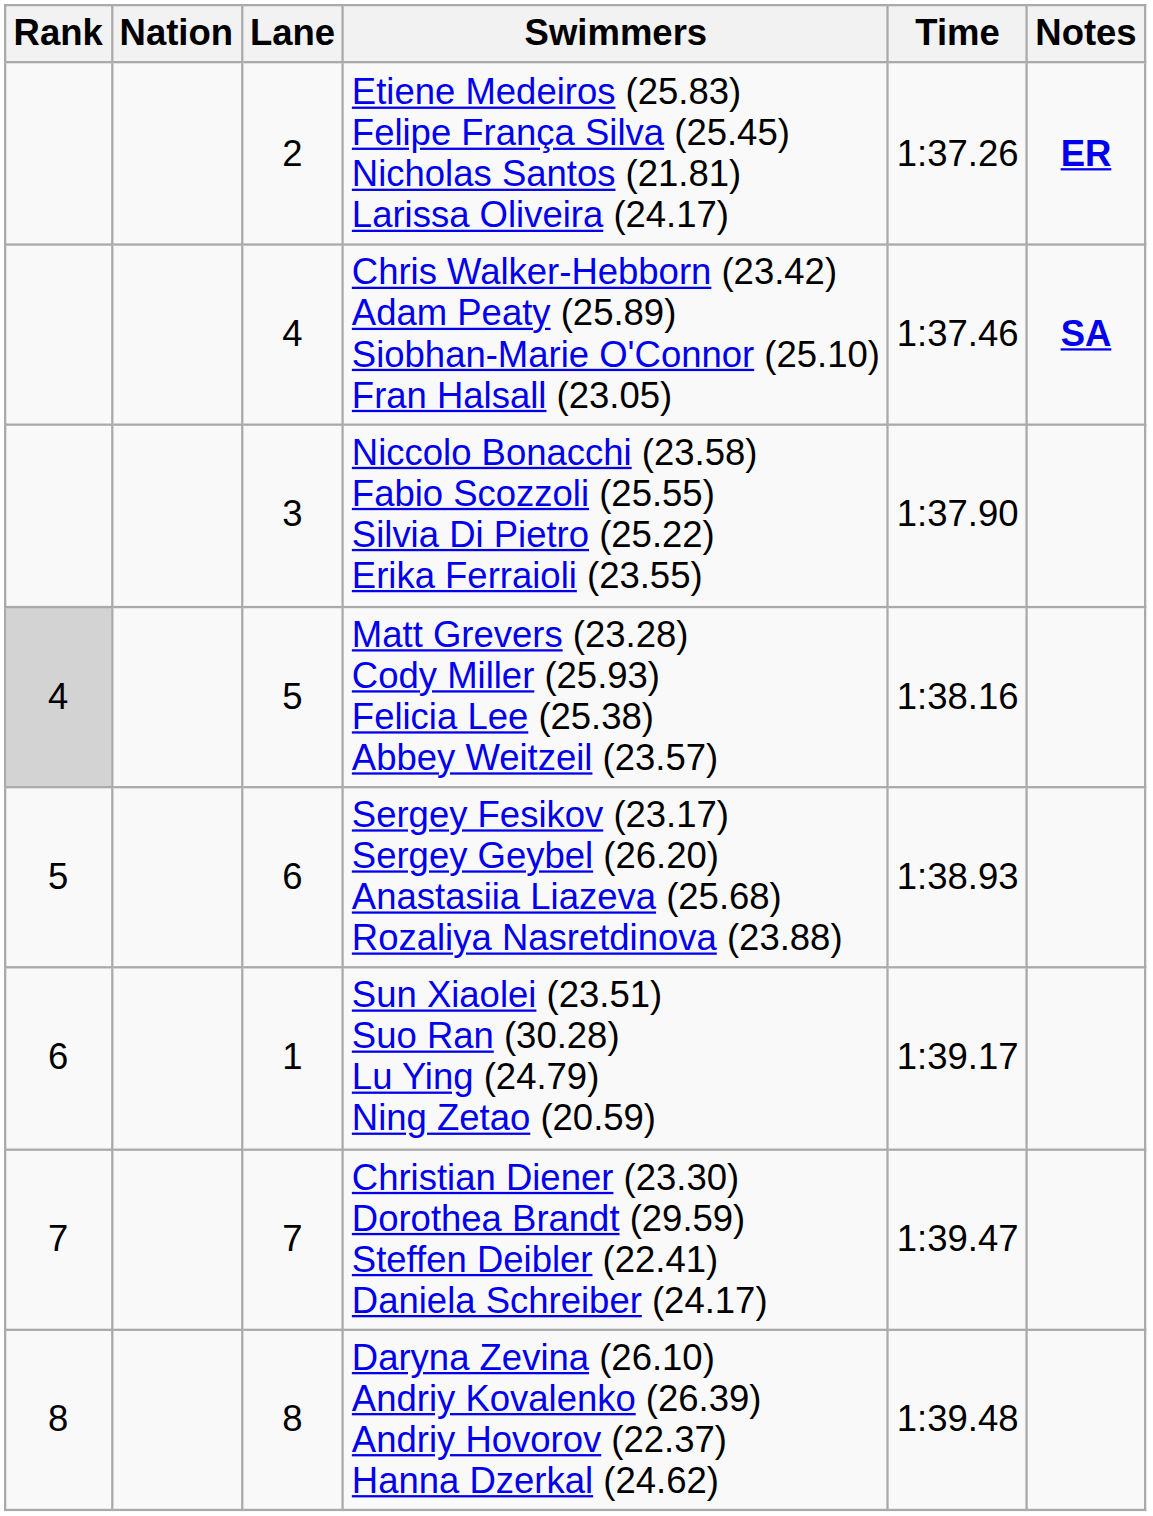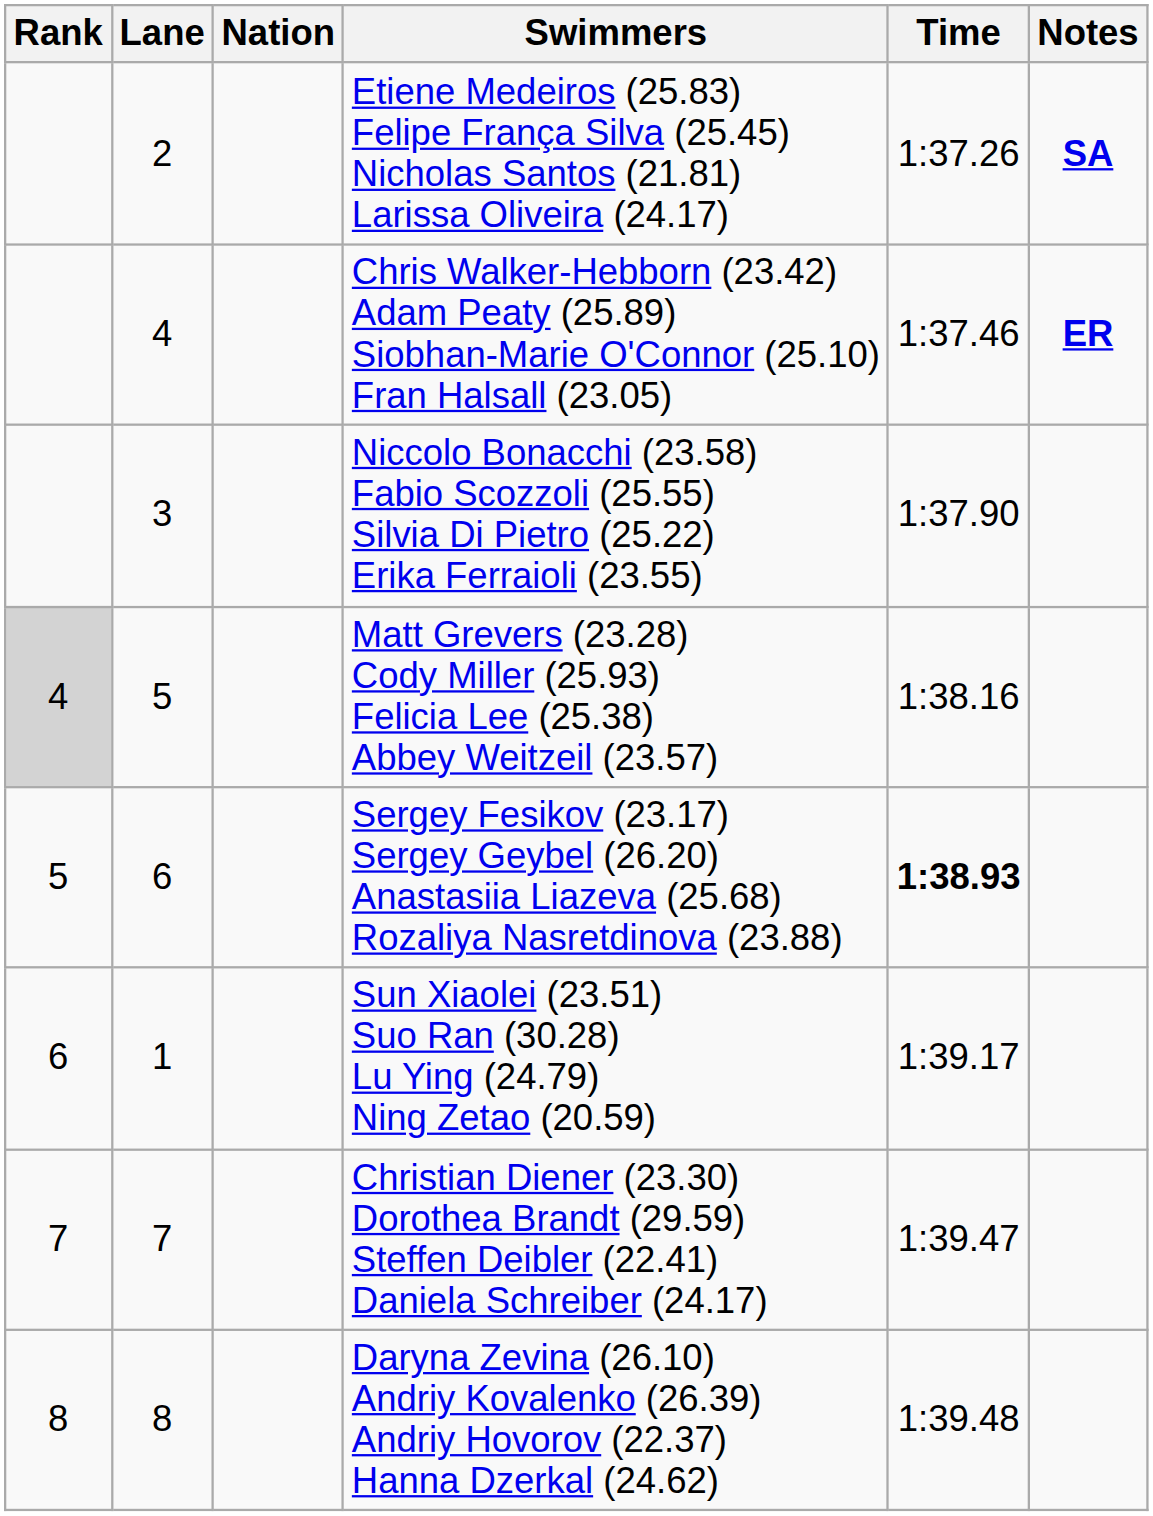columns swapped: Lane <-> Nation
row 2 | Notes: ER -> SA
row 3 | Notes: SA -> ER
row 6 | Time: normal -> bold
